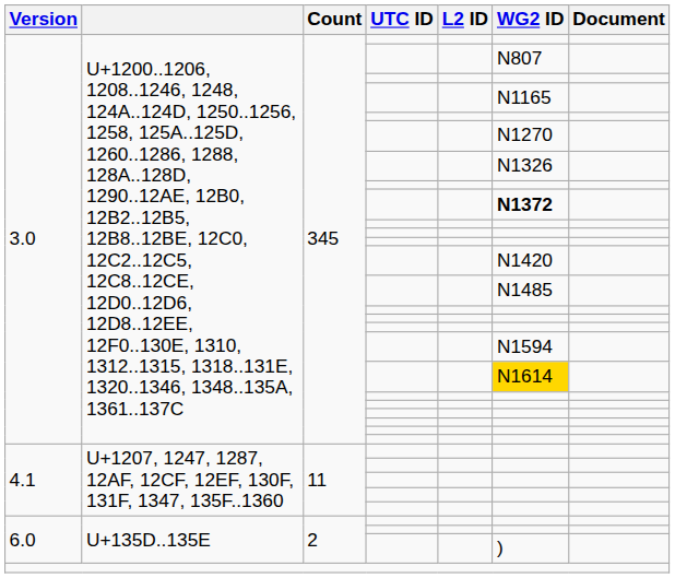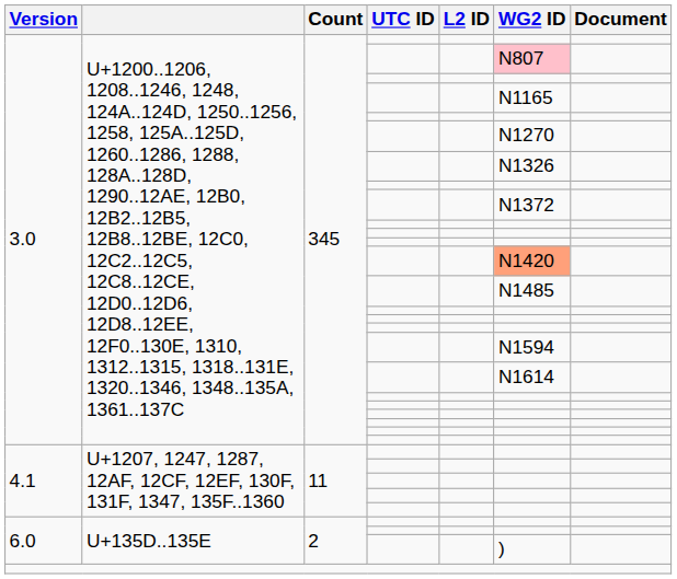row 3 | WG2 ID: no background -> pink background
row 10 | WG2 ID: bold -> normal
row 14 | WG2 ID: no background -> lightsalmon background
row 20 | WG2 ID: gold background -> no background
